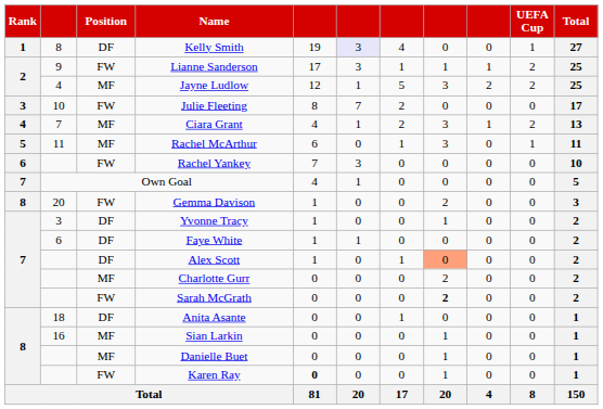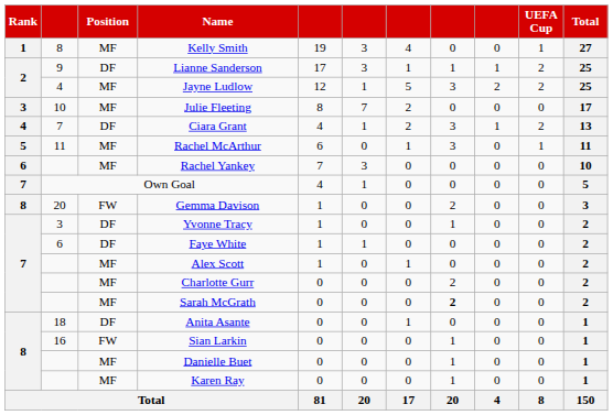Kelly Smith | Position: DF -> MF
Kelly Smith | column 6: lavender background -> no background
Lianne Sanderson | Position: FW -> DF
Julie Fleeting | Position: FW -> MF
Ciara Grant | Position: MF -> DF
Rachel Yankey | Position: FW -> MF
Alex Scott | Position: DF -> MF
Alex Scott | column 8: lightsalmon background -> no background
Sarah McGrath | Position: FW -> MF
Sian Larkin | Position: MF -> FW
Karen Ray | Position: FW -> MF
Karen Ray | column 5: bold -> normal
